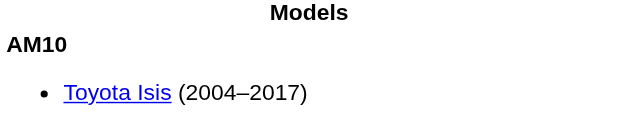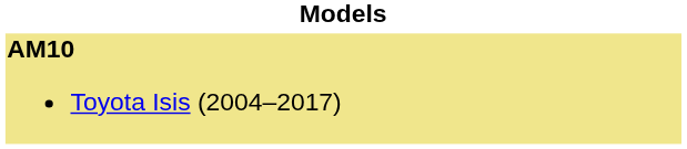row 2 | column 1: no background -> khaki background
